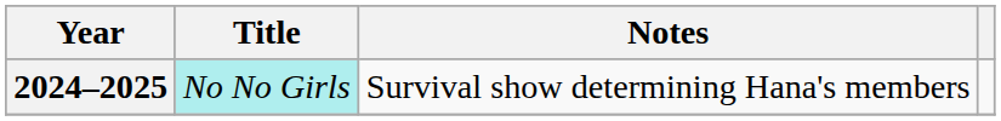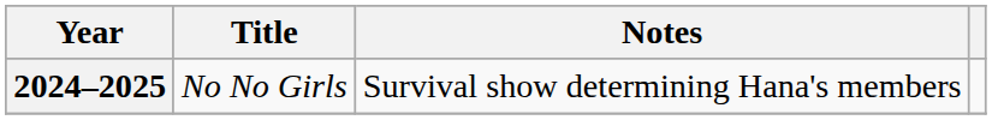2024–2025 | Title: paleturquoise background -> no background
